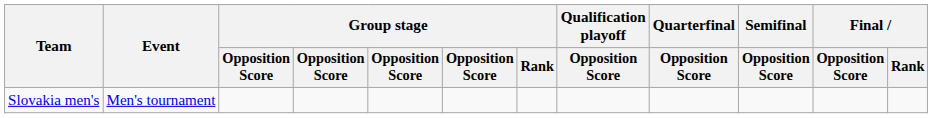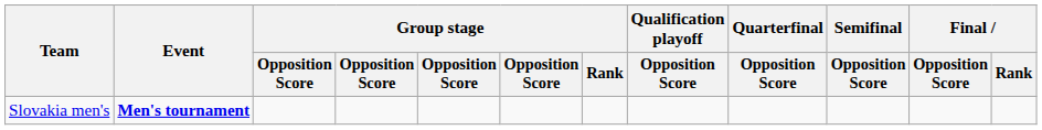Slovakia men's | Event: normal -> bold
